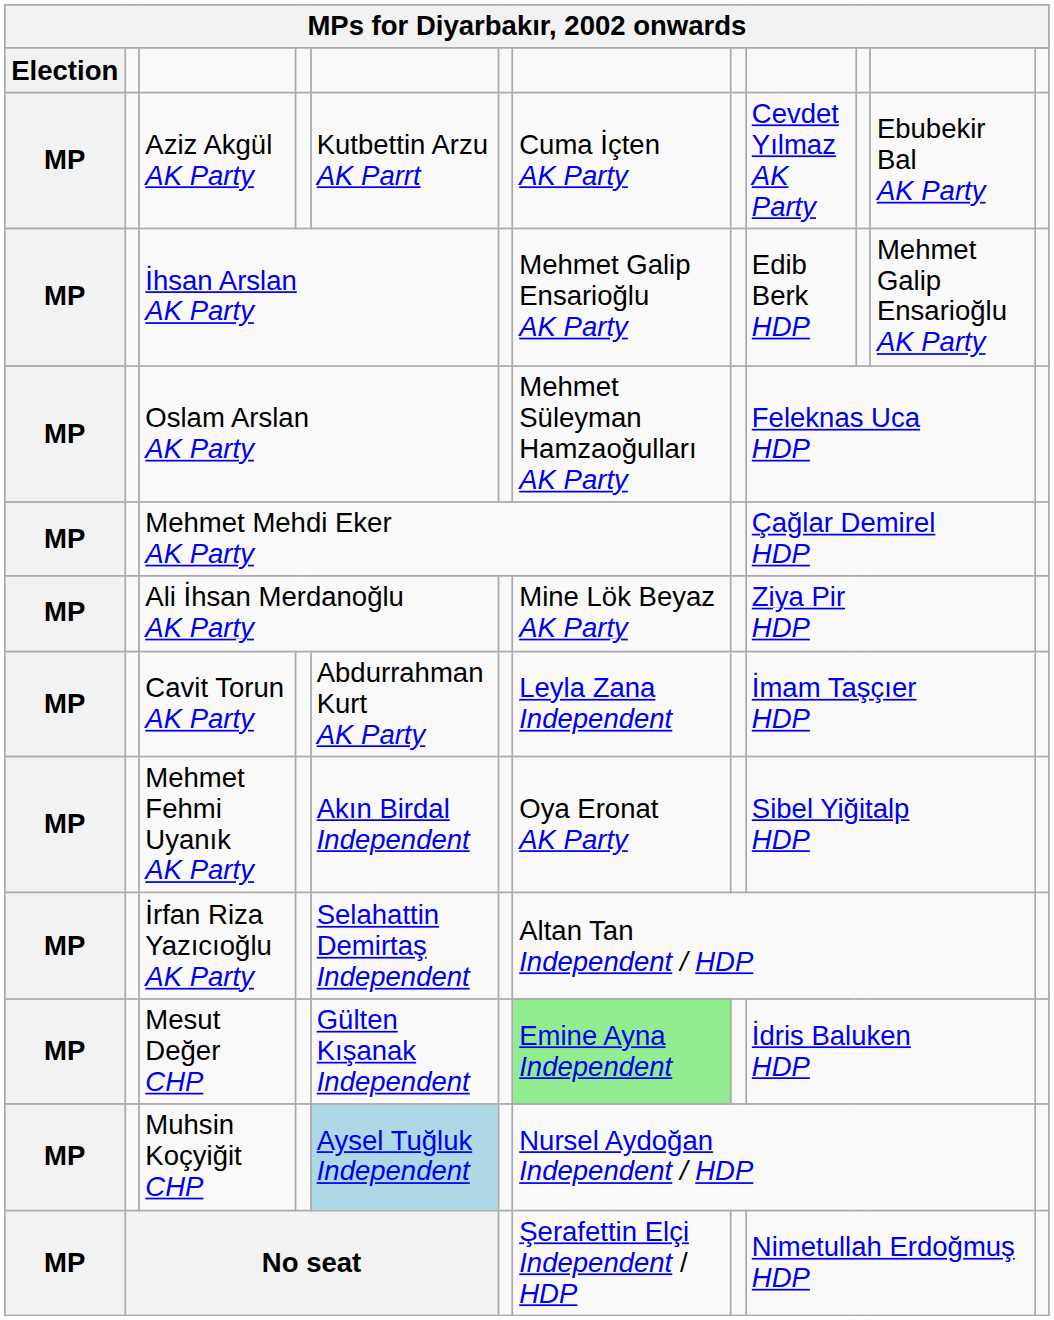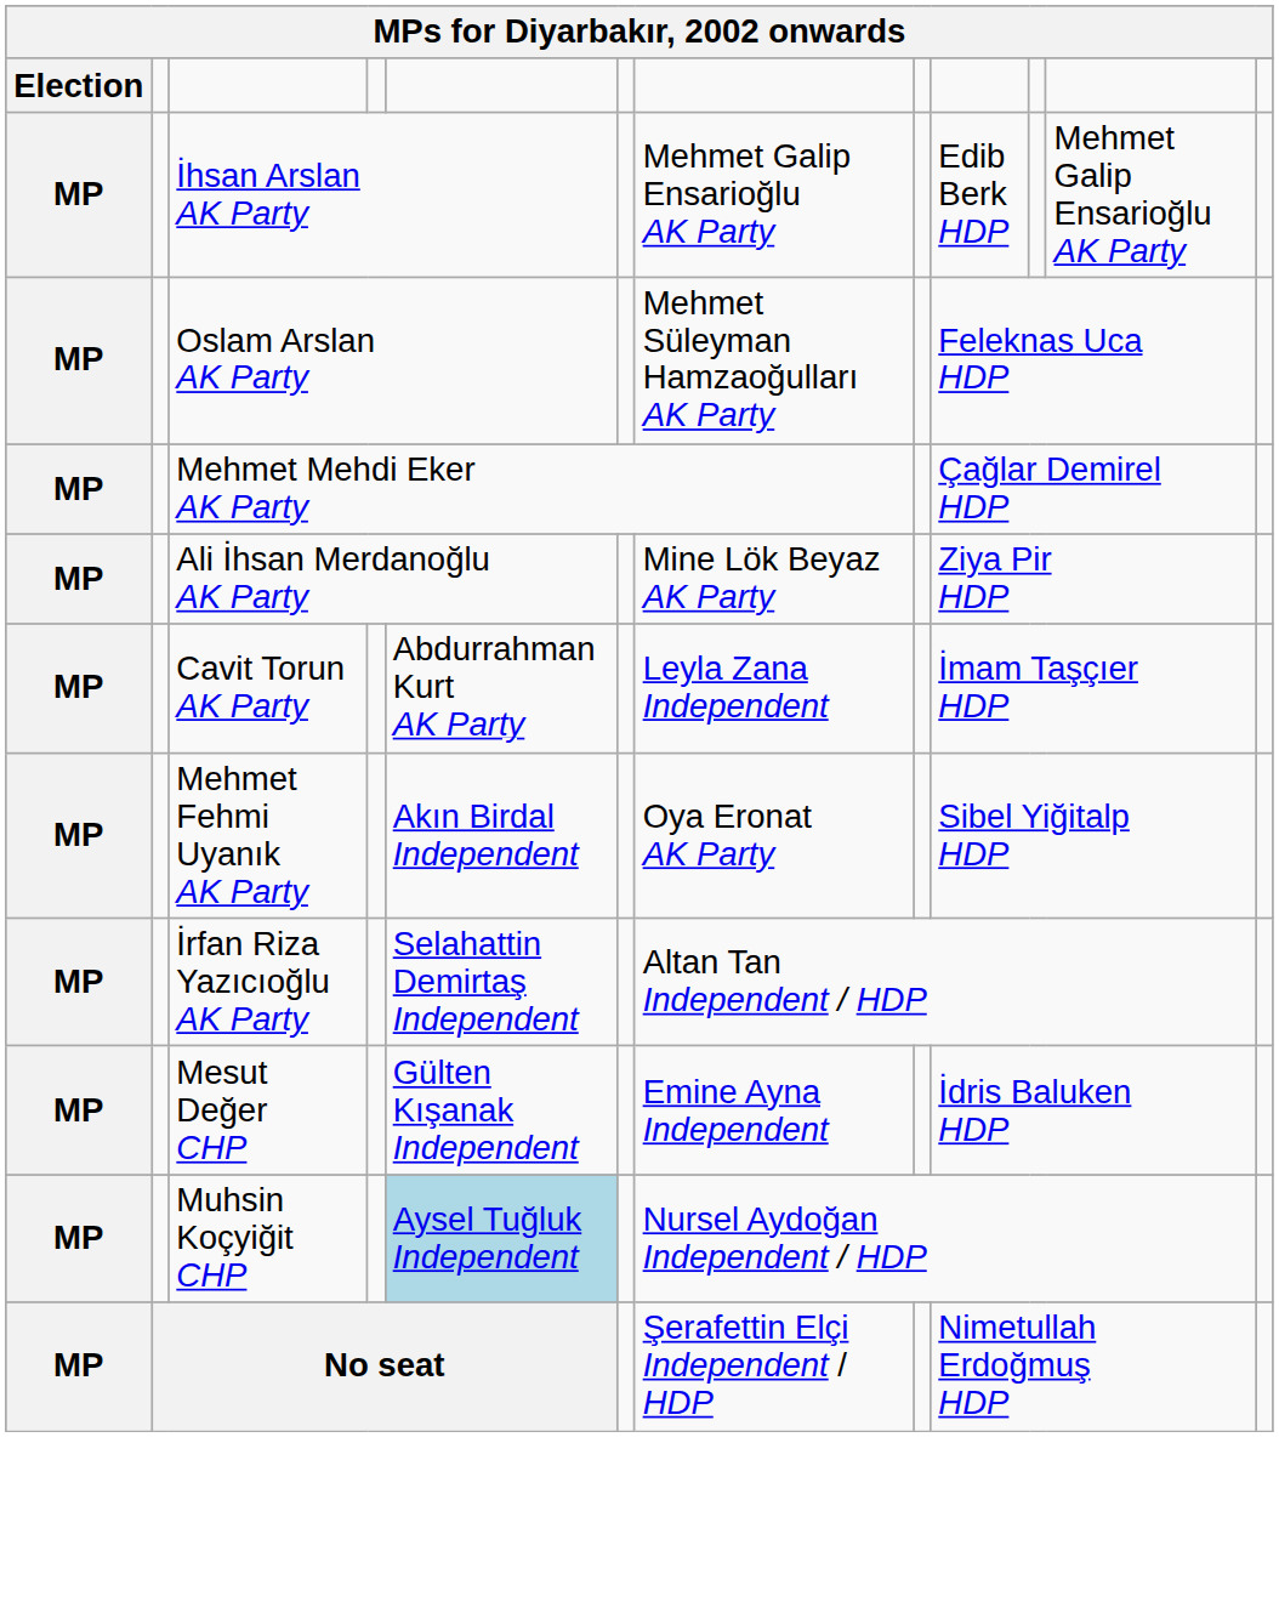- row: MP | Aziz Akgül AK Party | Kutbettin Arzu AK Parrt | Cuma İçten AK Party | Cevdet Yılmaz AK Party | Ebubekir Bal AK Party
Mesut Değer CHP | column 7: lightgreen background -> no background
